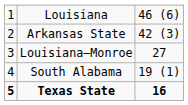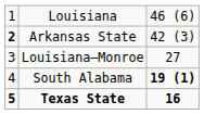Arkansas State | column 1: normal -> bold
South Alabama | column 3: normal -> bold
